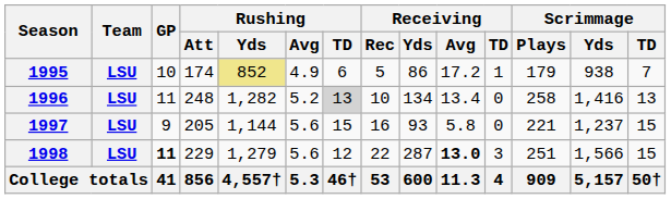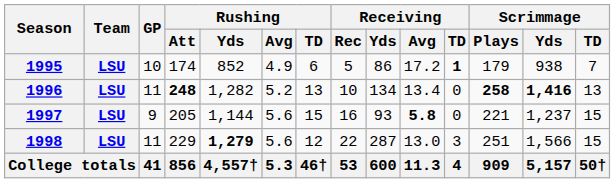1995 | Rushing / Yds: khaki background -> no background
1995 | Receiving / TD: normal -> bold
1996 | Rushing / Att: normal -> bold
1996 | Rushing / TD: lightgrey background -> no background
1996 | Scrimmage / Plays: normal -> bold
1996 | Scrimmage / Yds: normal -> bold
1997 | Receiving / Avg: normal -> bold
1998 | GP: bold -> normal
1998 | Rushing / Yds: normal -> bold
1998 | Receiving / Avg: bold -> normal
